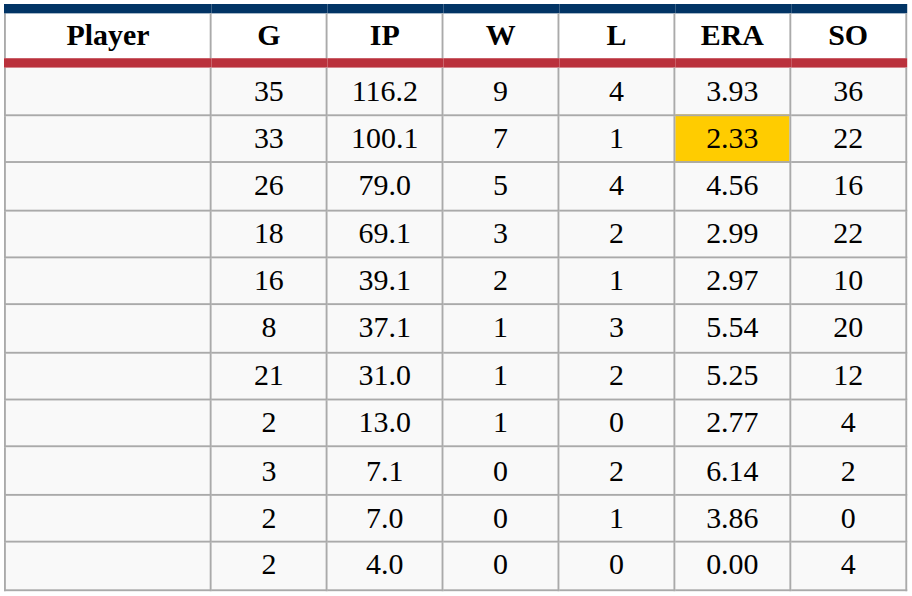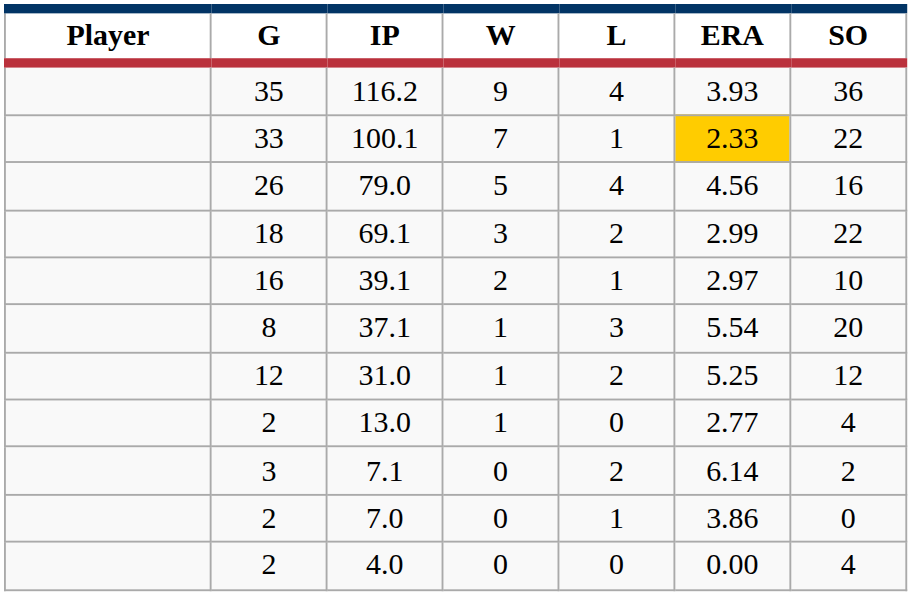31.0 | G: 21 -> 12
